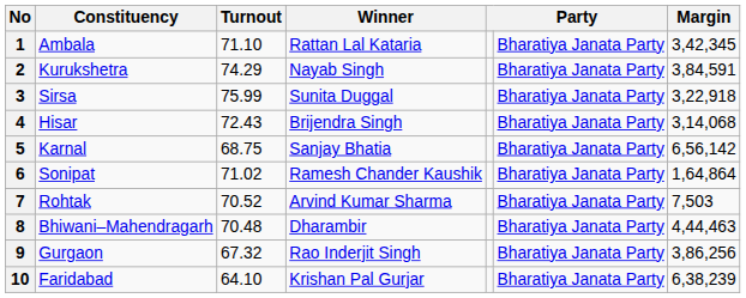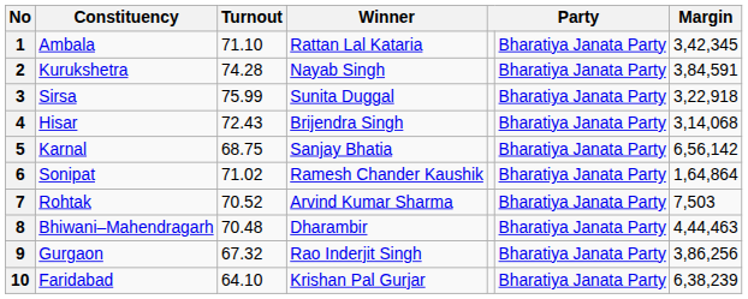2 | Turnout: 74.29 -> 74.28
